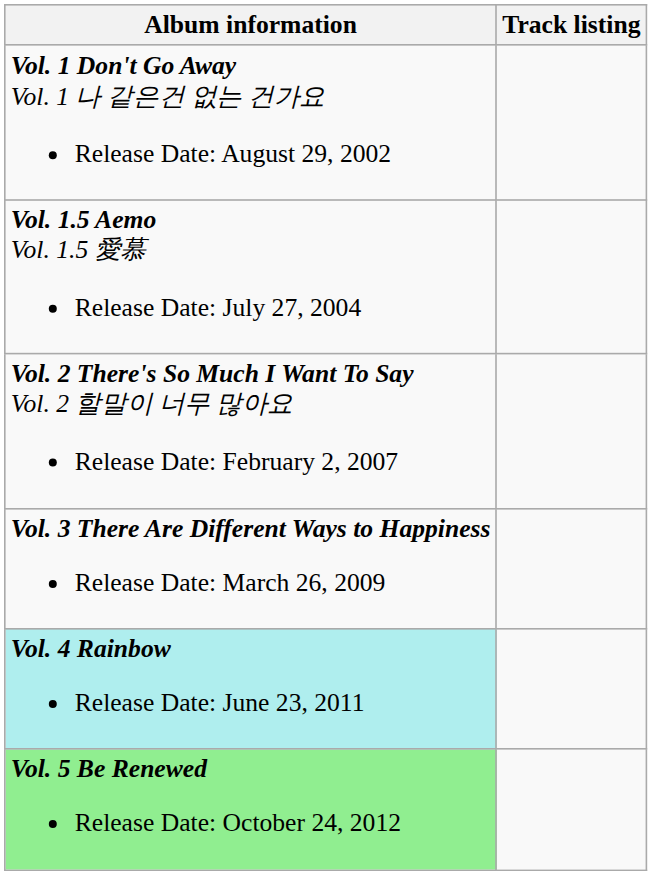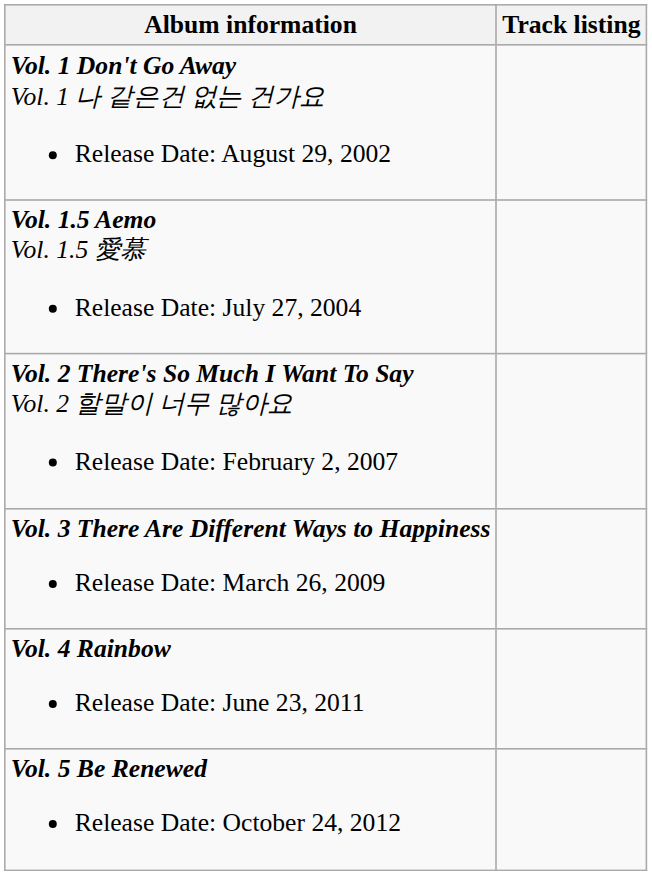Vol. 4 Rainbow Release Date: June 23, 2011 | Album information: paleturquoise background -> no background
Vol. 5 Be Renewed Release Date: October 24, 2012 | Album information: lightgreen background -> no background
